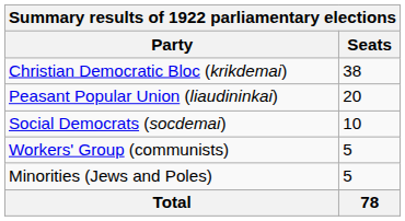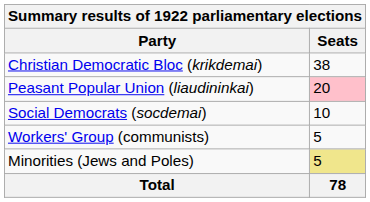Peasant Popular Union (liaudininkai) | Seats: no background -> pink background
Minorities (Jews and Poles) | Seats: no background -> khaki background
